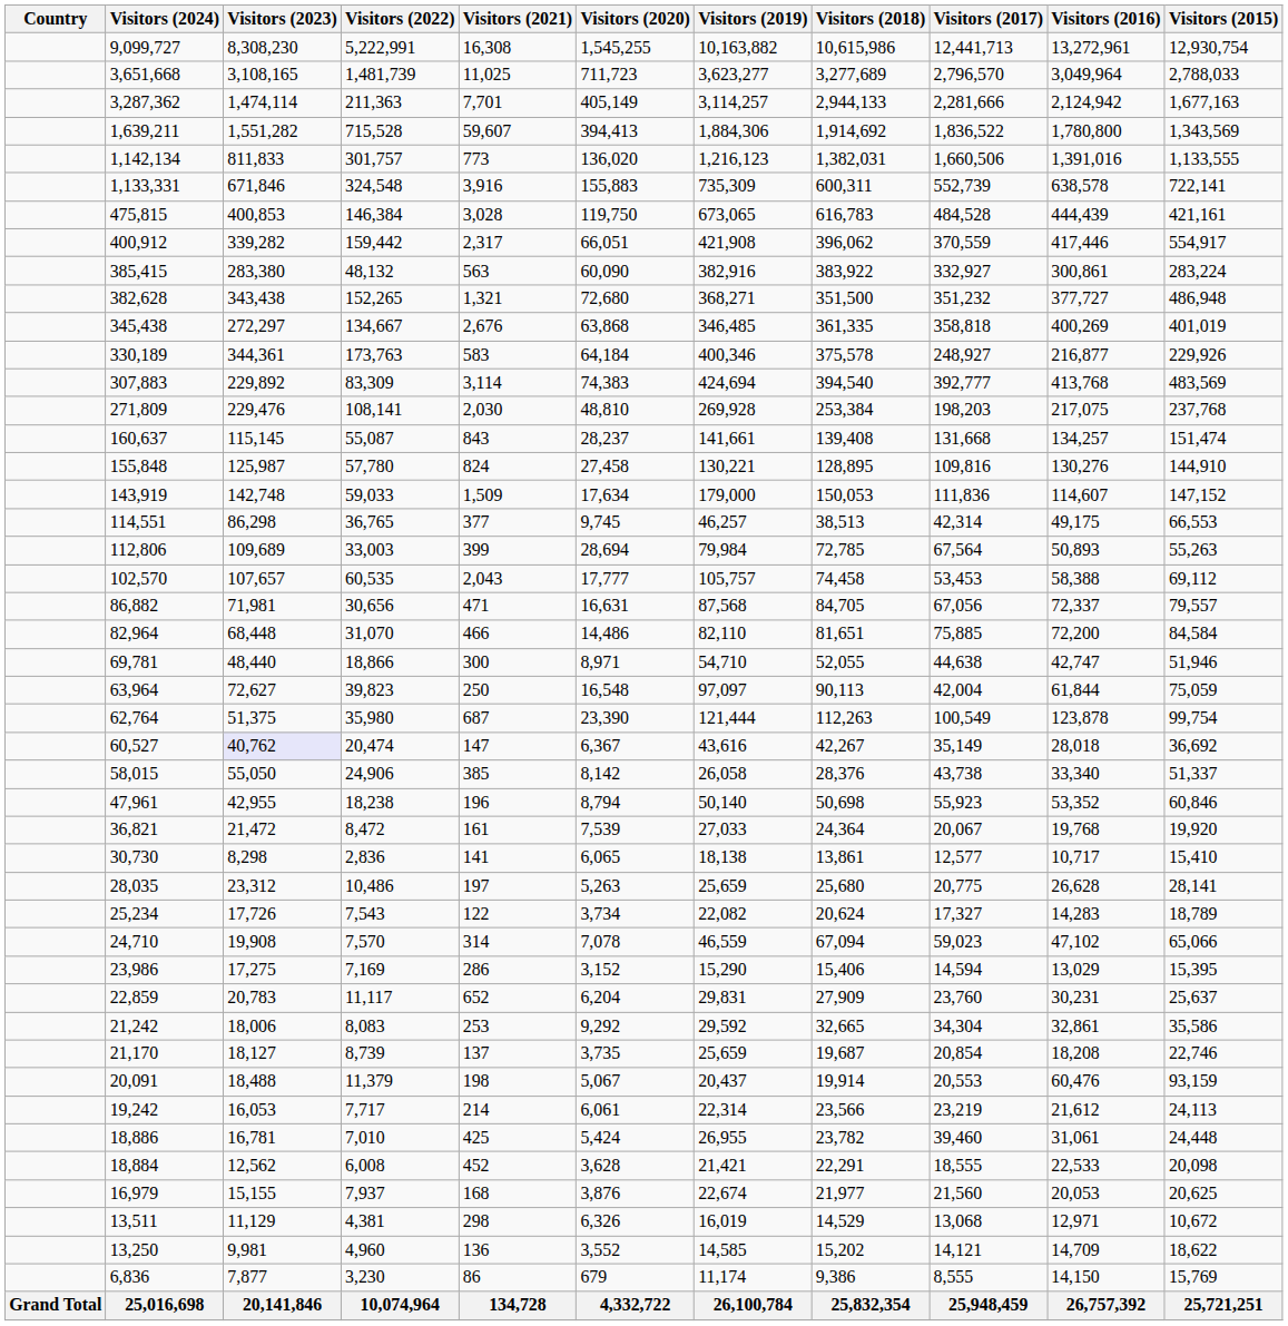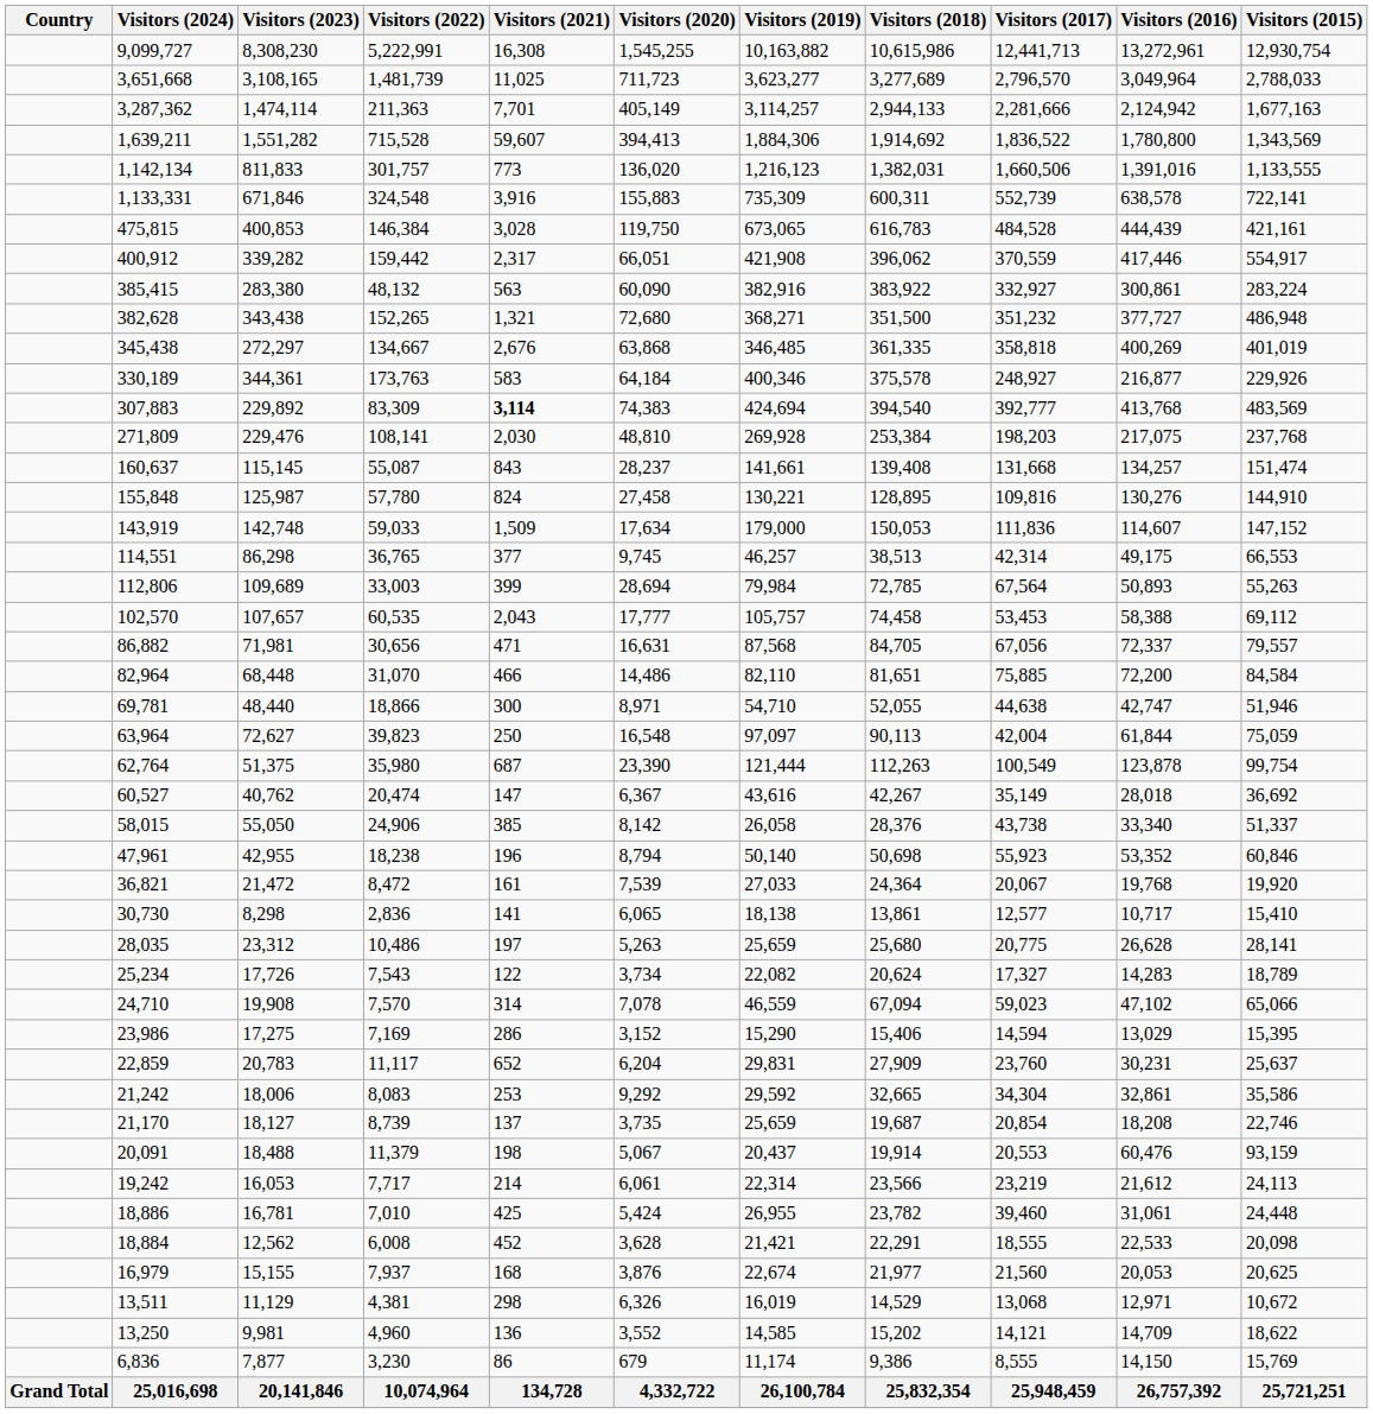307,883 | Visitors (2021): normal -> bold
60,527 | Visitors (2023): lavender background -> no background
